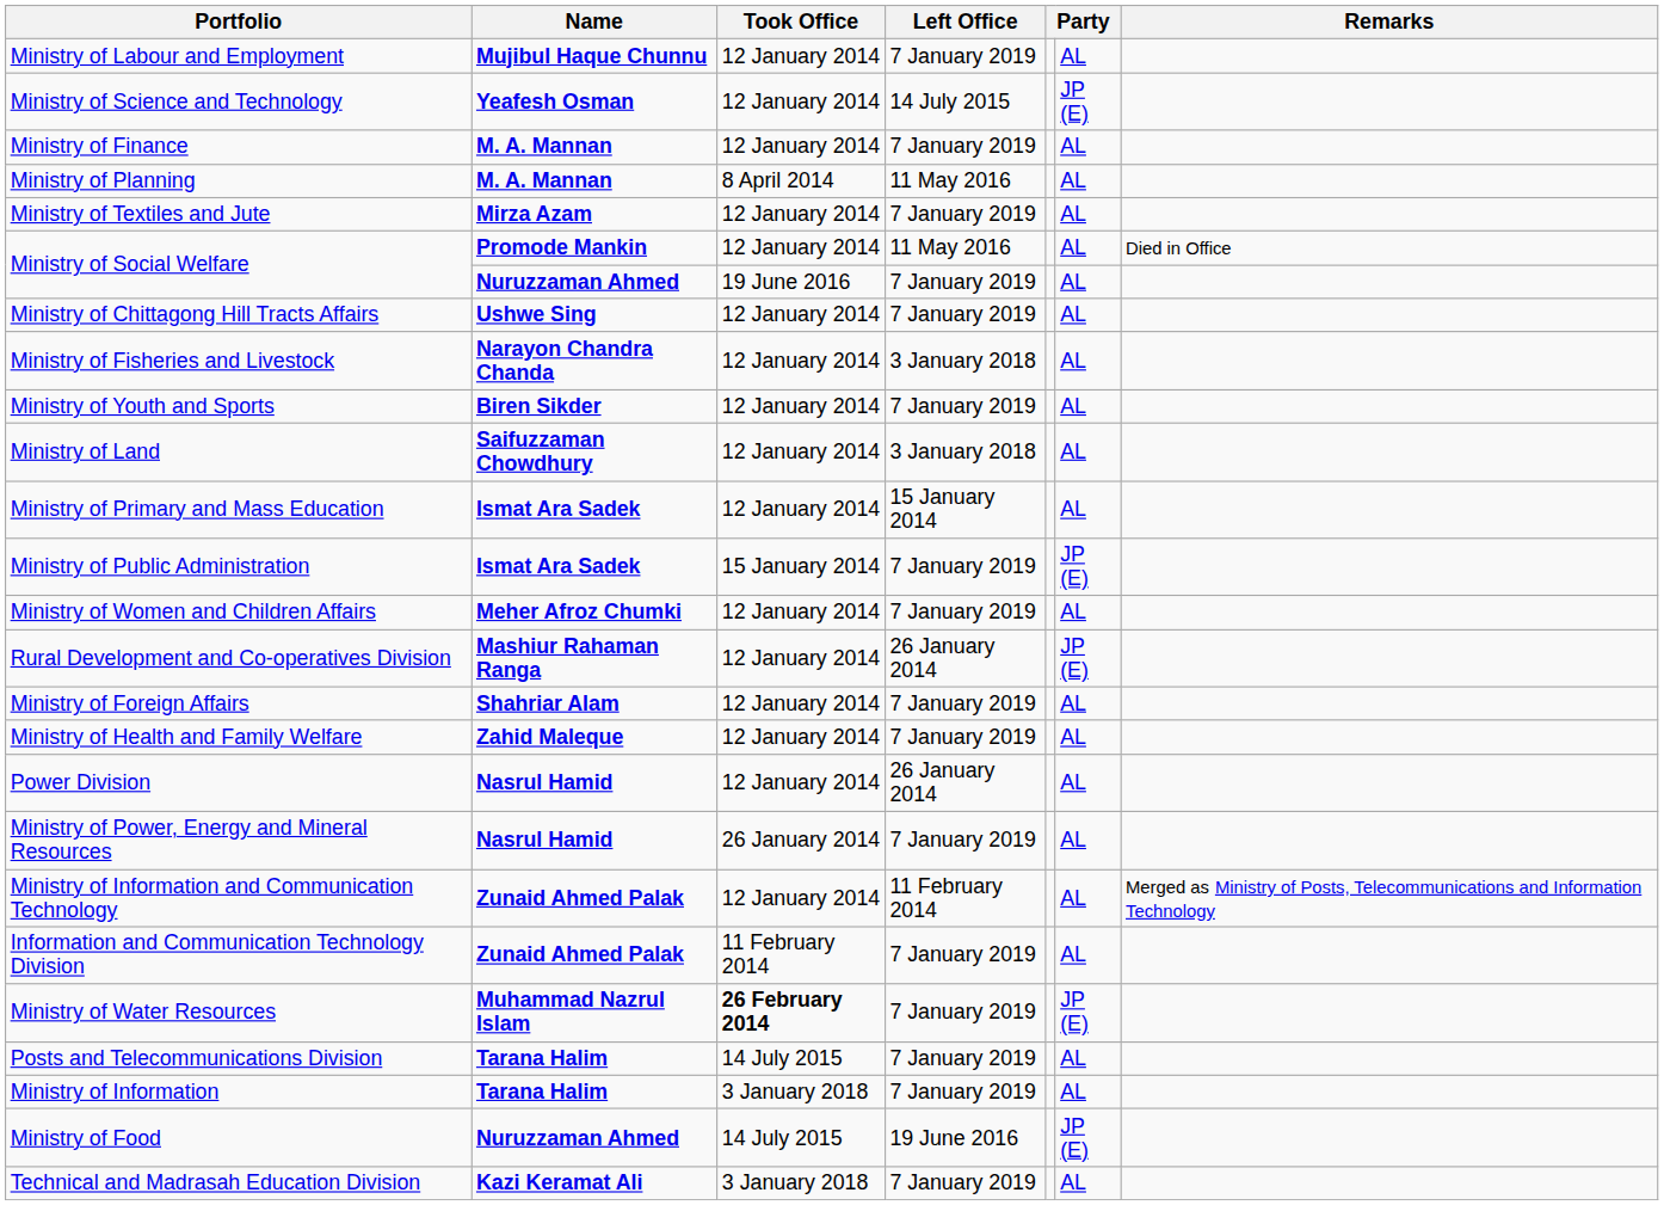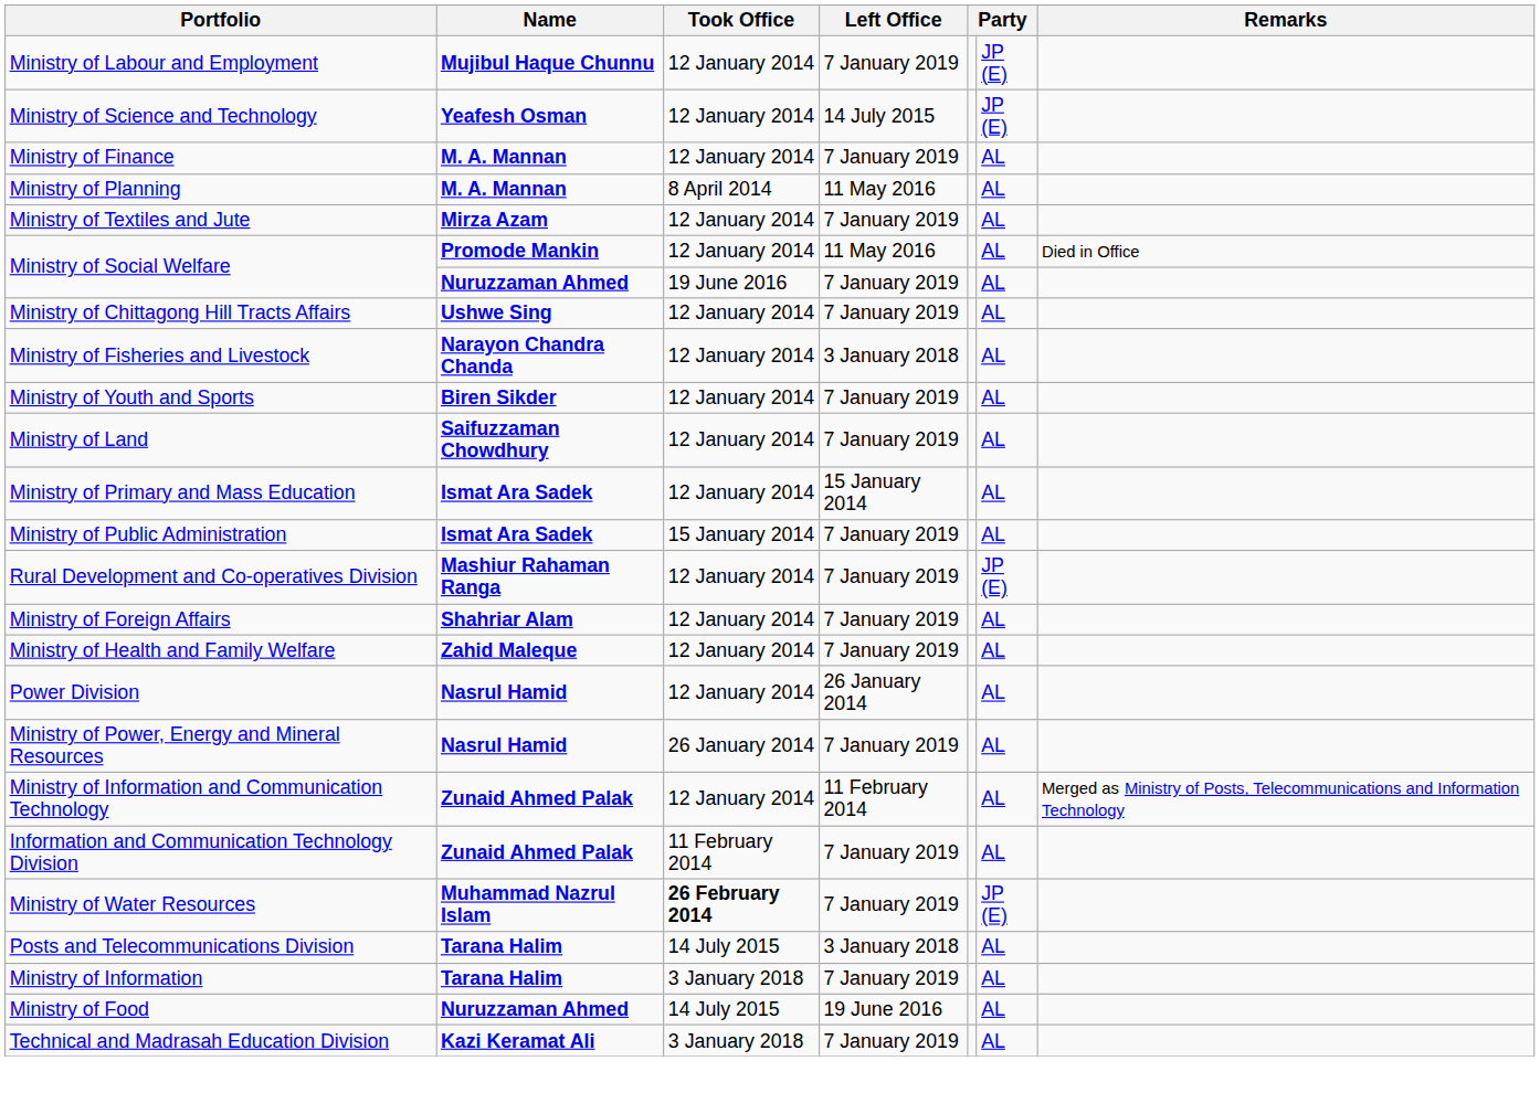Ministry of Labour and Employment | column 6: AL -> JP (E)
Ministry of Land | Left Office: 3 January 2018 -> 7 January 2019
Ministry of Public Administration | column 6: JP (E) -> AL
- row: Ministry of Women and Children Affairs | Meher Afroz Chumki | 12 January 2014 | 7 January 2019 | AL
Rural Development and Co-operatives Division | Left Office: 26 January 2014 -> 7 January 2019
Posts and Telecommunications Division | Left Office: 7 January 2019 -> 3 January 2018
Ministry of Food | column 6: JP (E) -> AL
